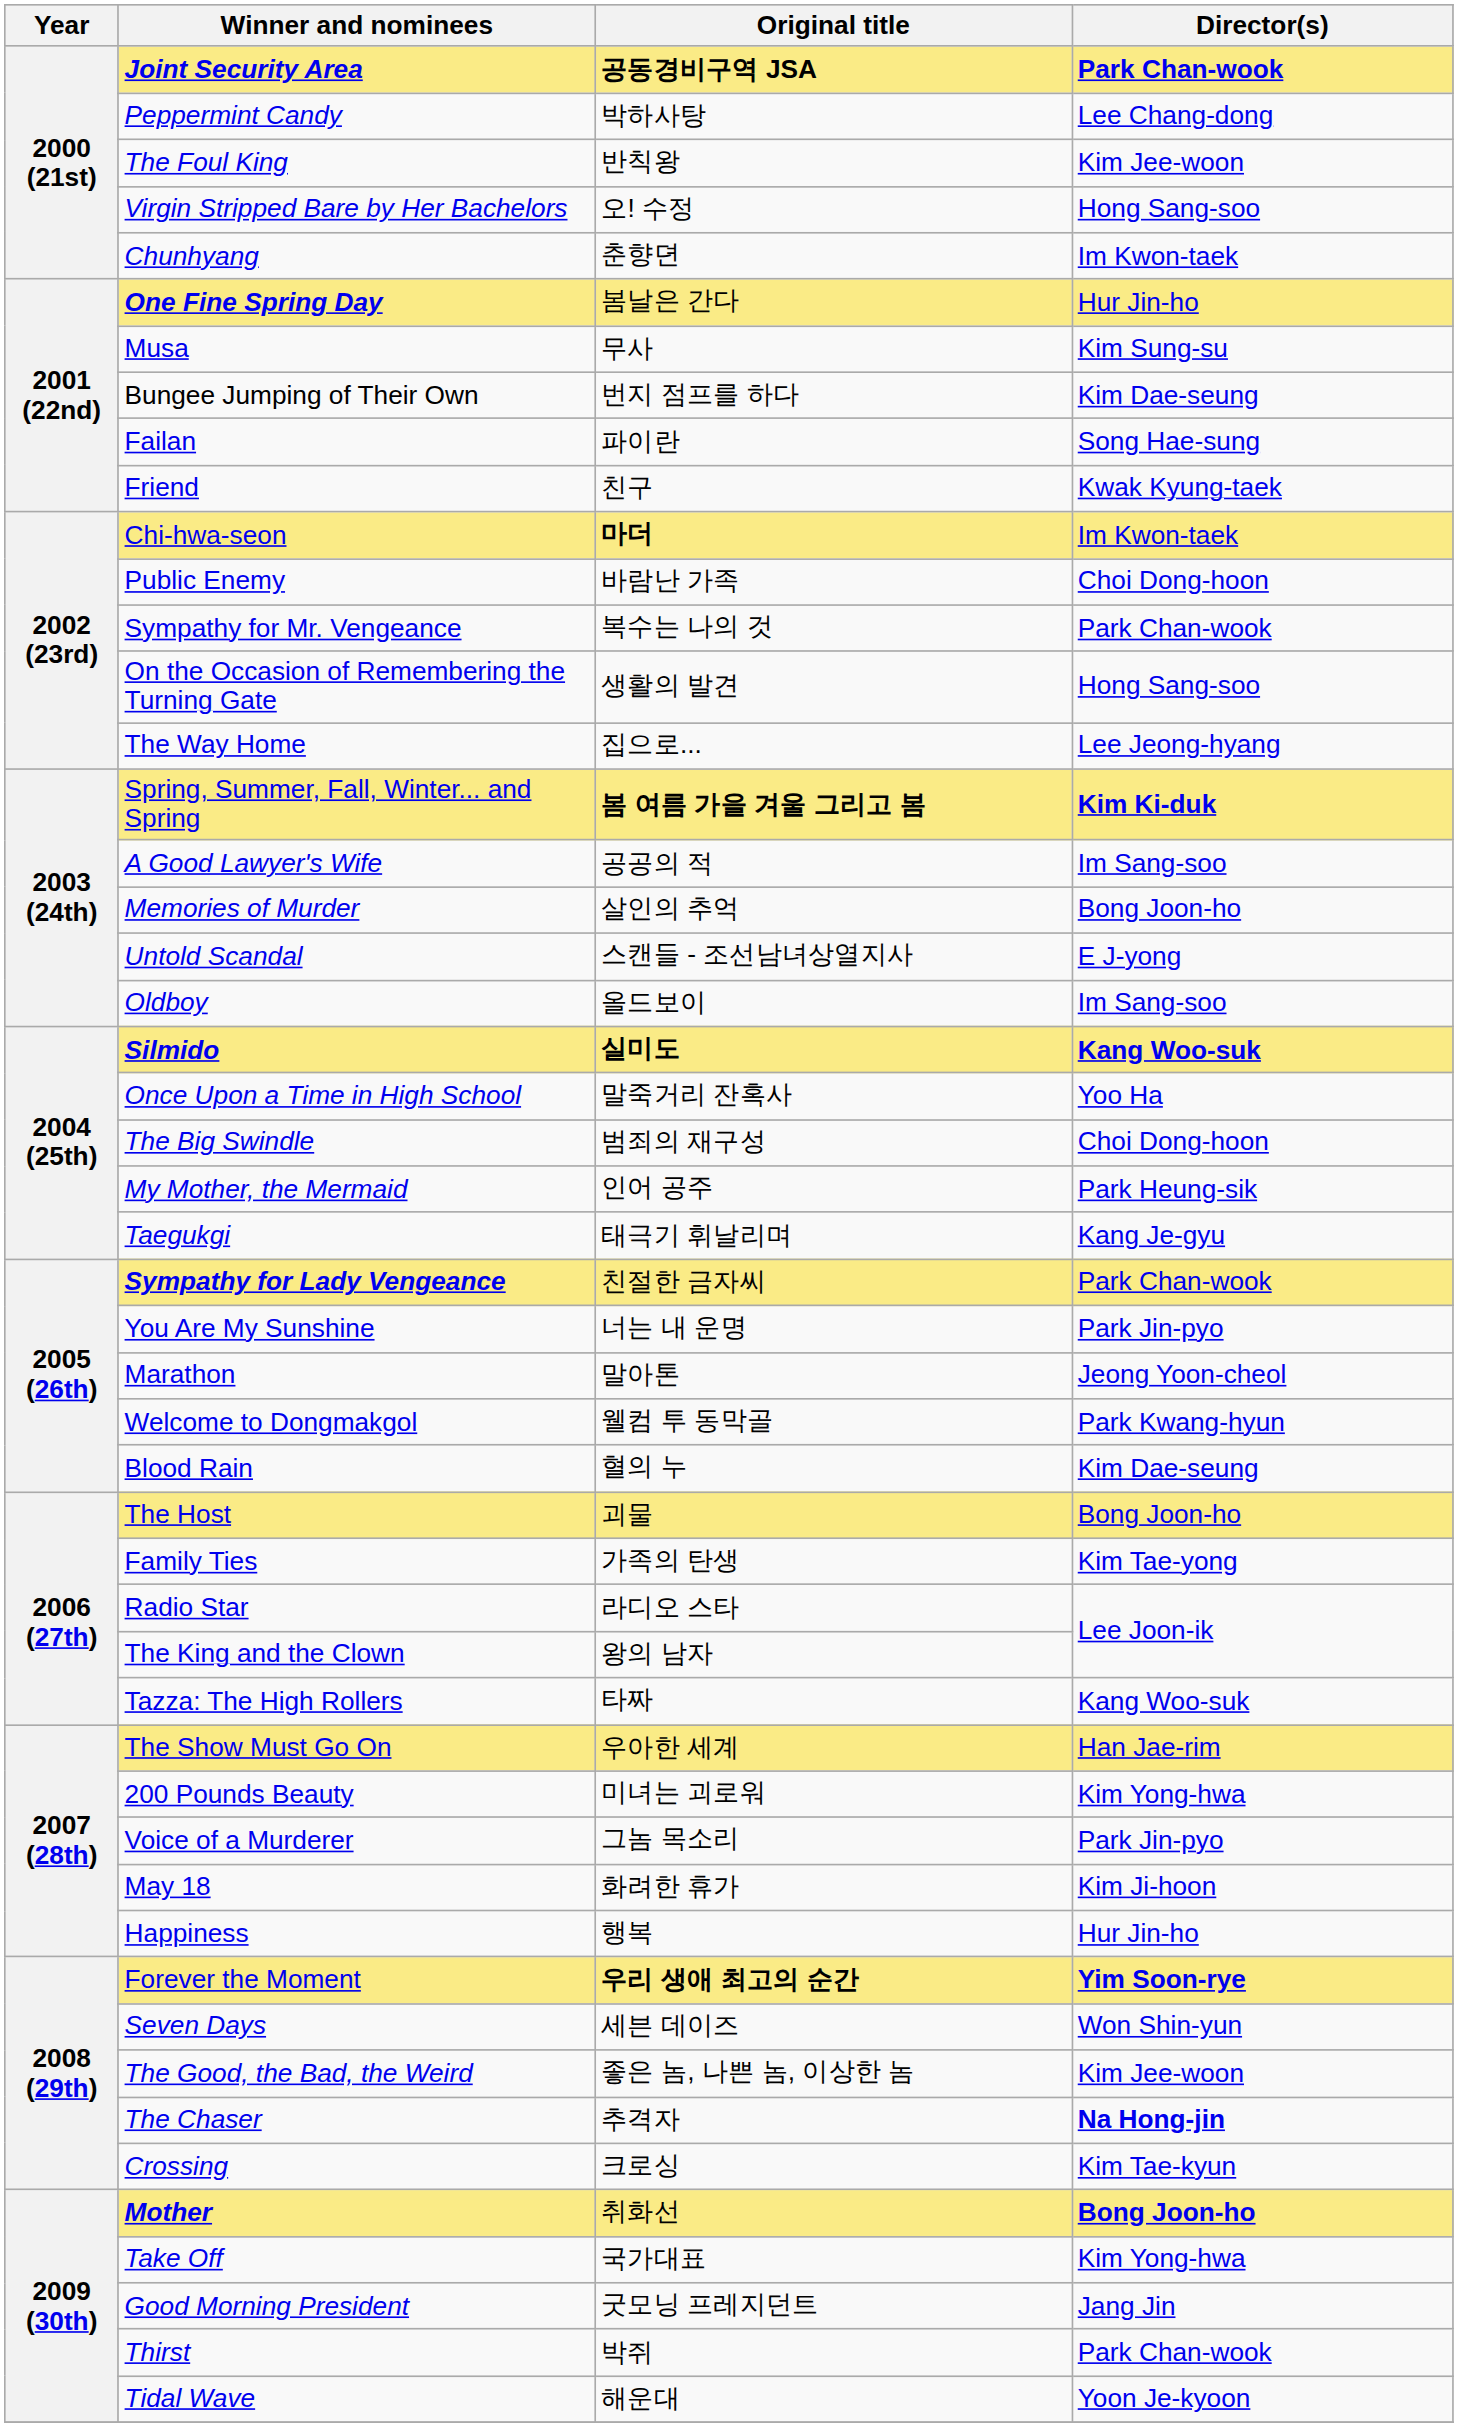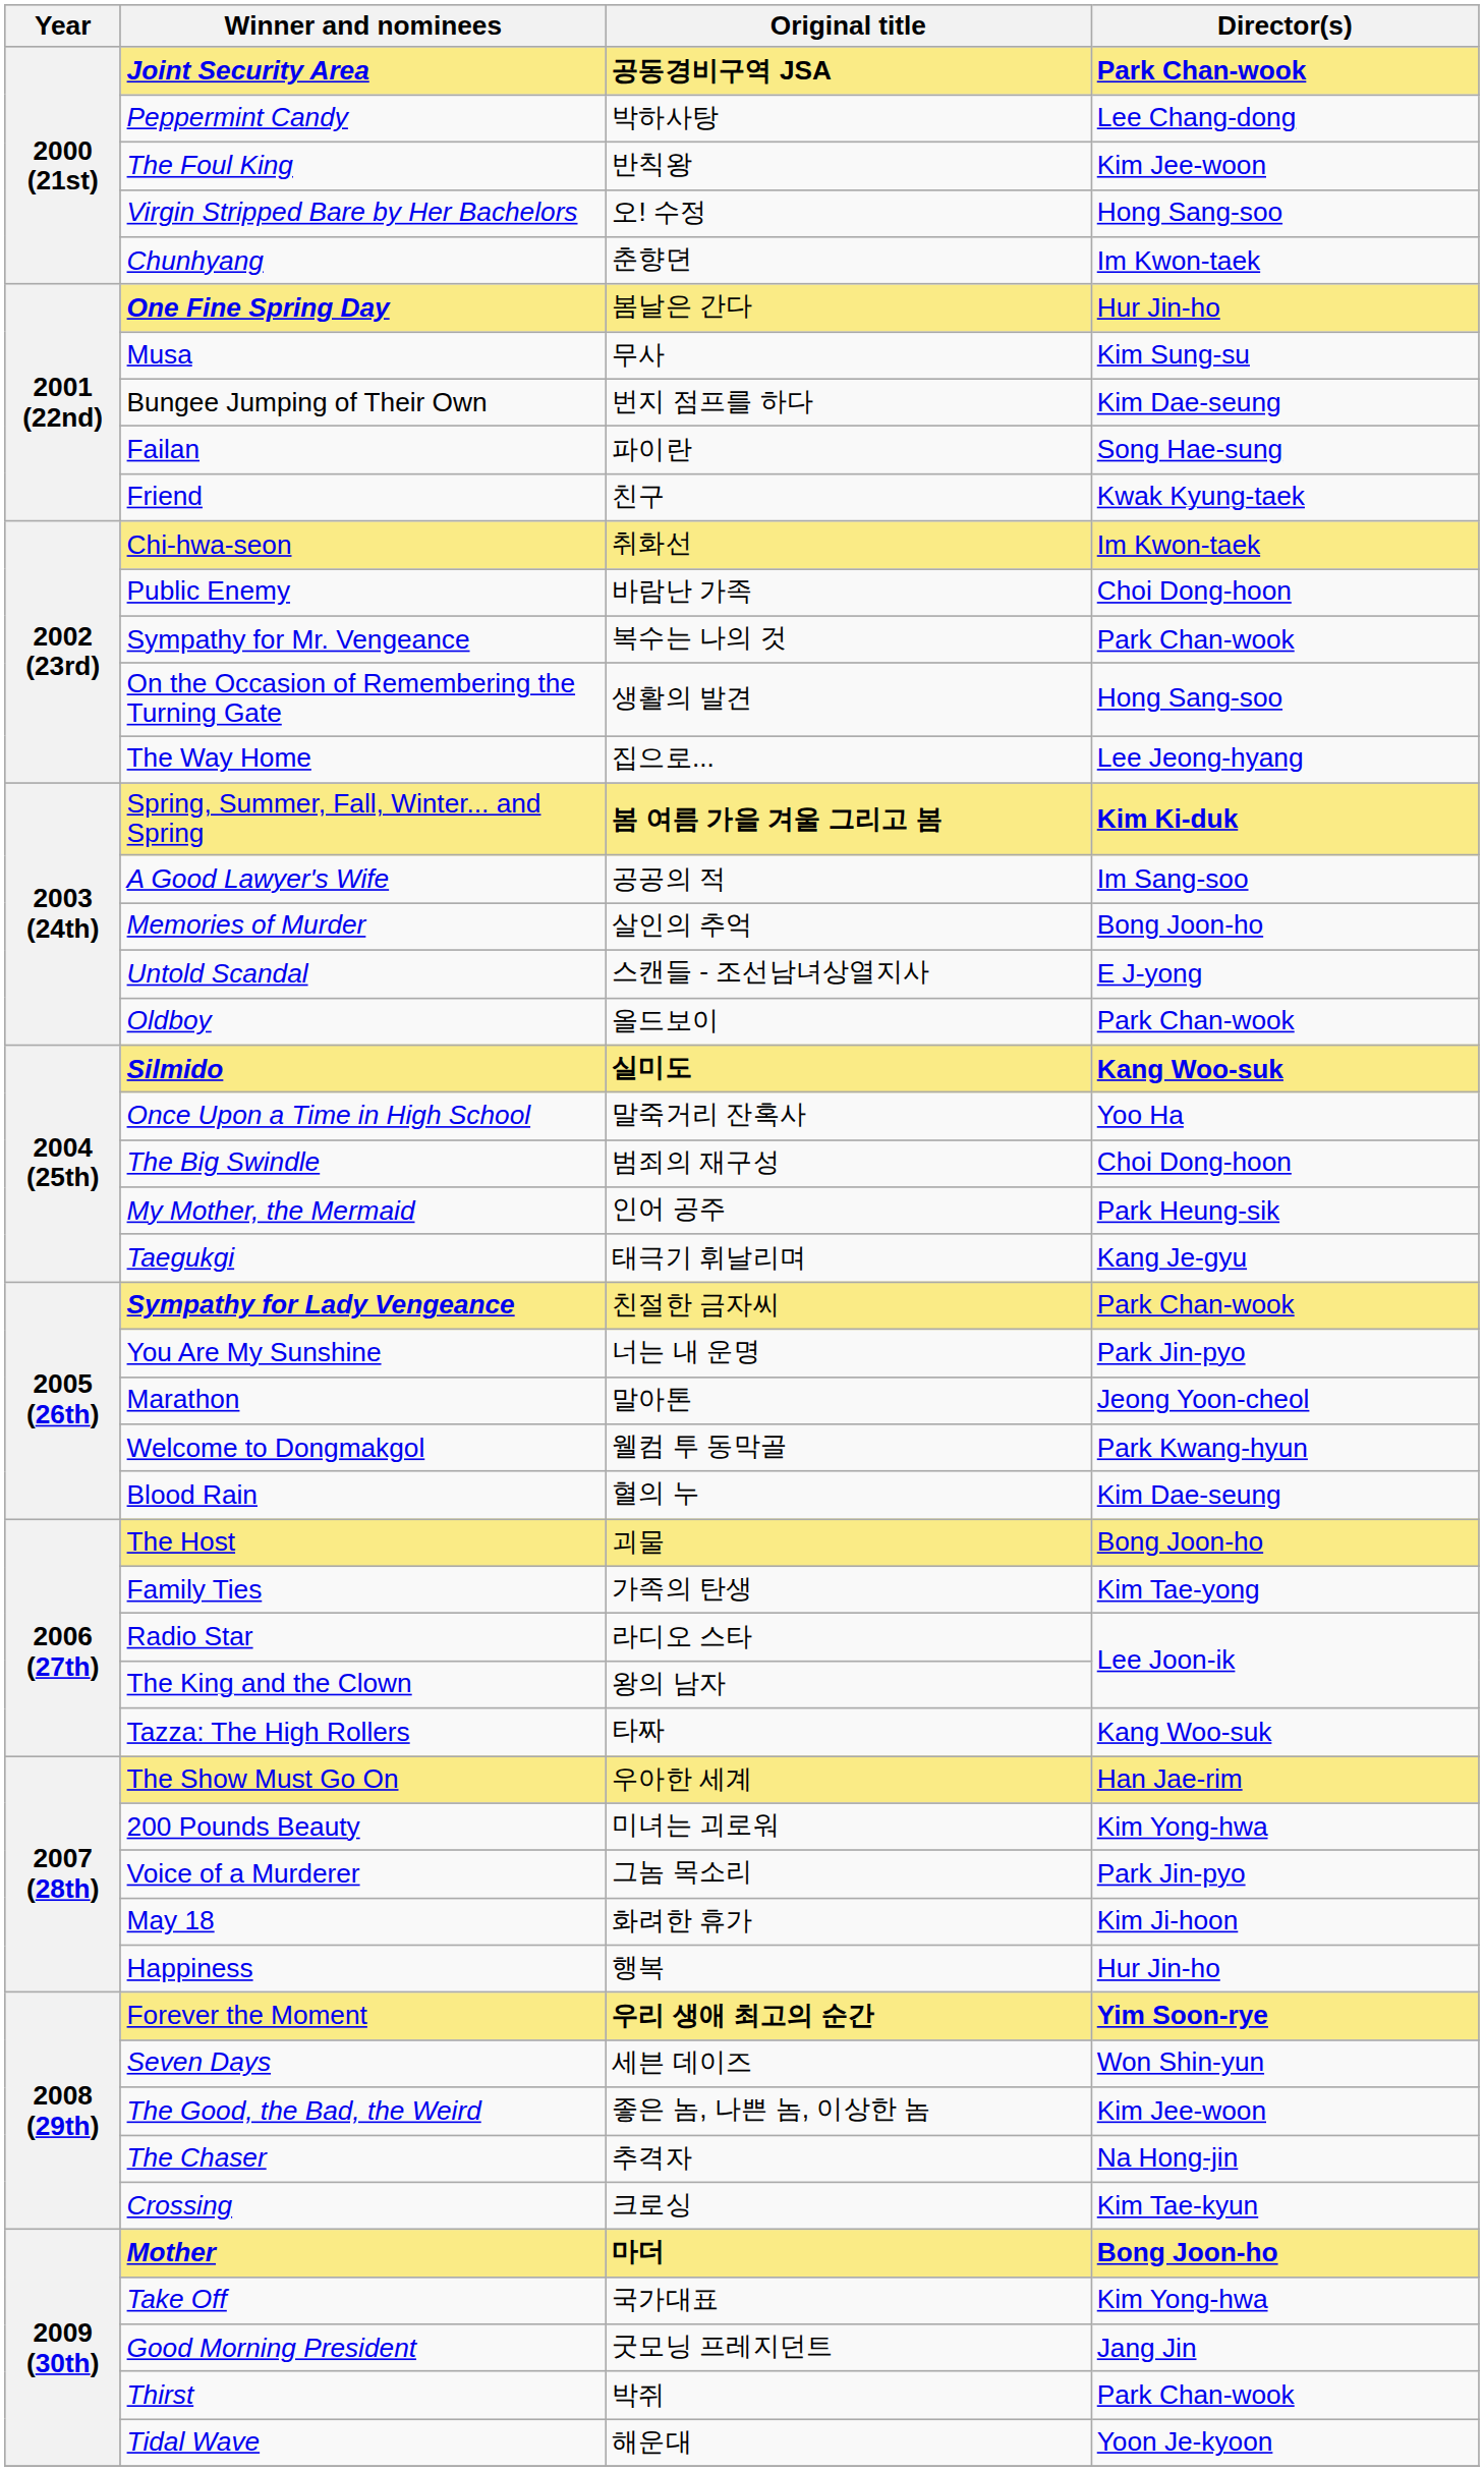Chi-hwa-seon | Original title: 마더 -> 취화선
Oldboy | Director(s): Im Sang-soo -> Park Chan-wook
The Chaser | Director(s): bold -> normal
Mother | Original title: 취화선 -> 마더
